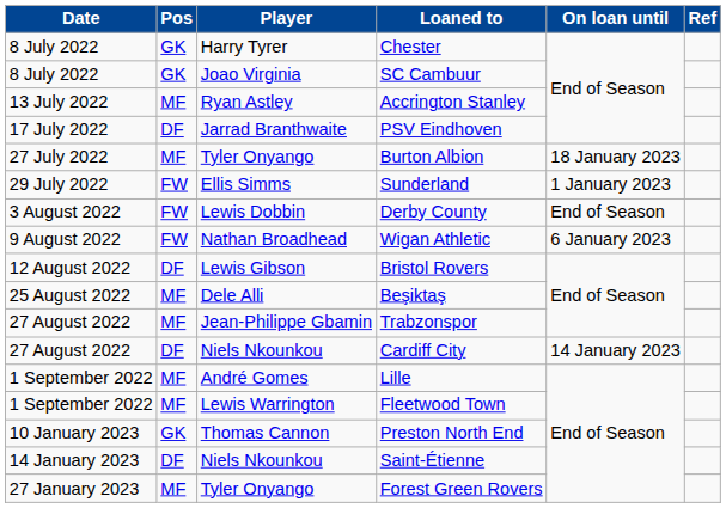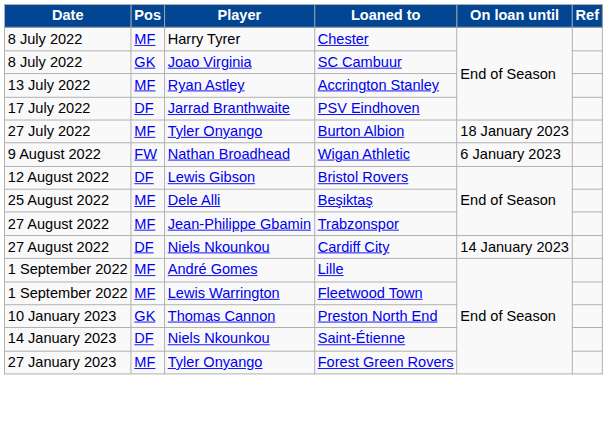Chester | Pos: GK -> MF
- row: 29 July 2022 | FW | Ellis Simms | Sunderland | 1 January 2023
- row: 3 August 2022 | FW | Lewis Dobbin | Derby County | End of Season
